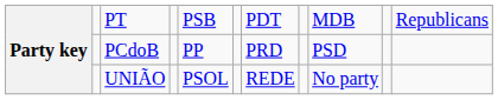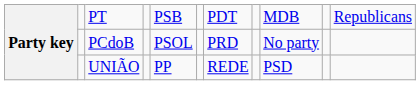PCdoB | column 5: PP -> PSOL
PCdoB | column 9: PSD -> No party
UNIÃO | column 5: PSOL -> PP
UNIÃO | column 9: No party -> PSD
